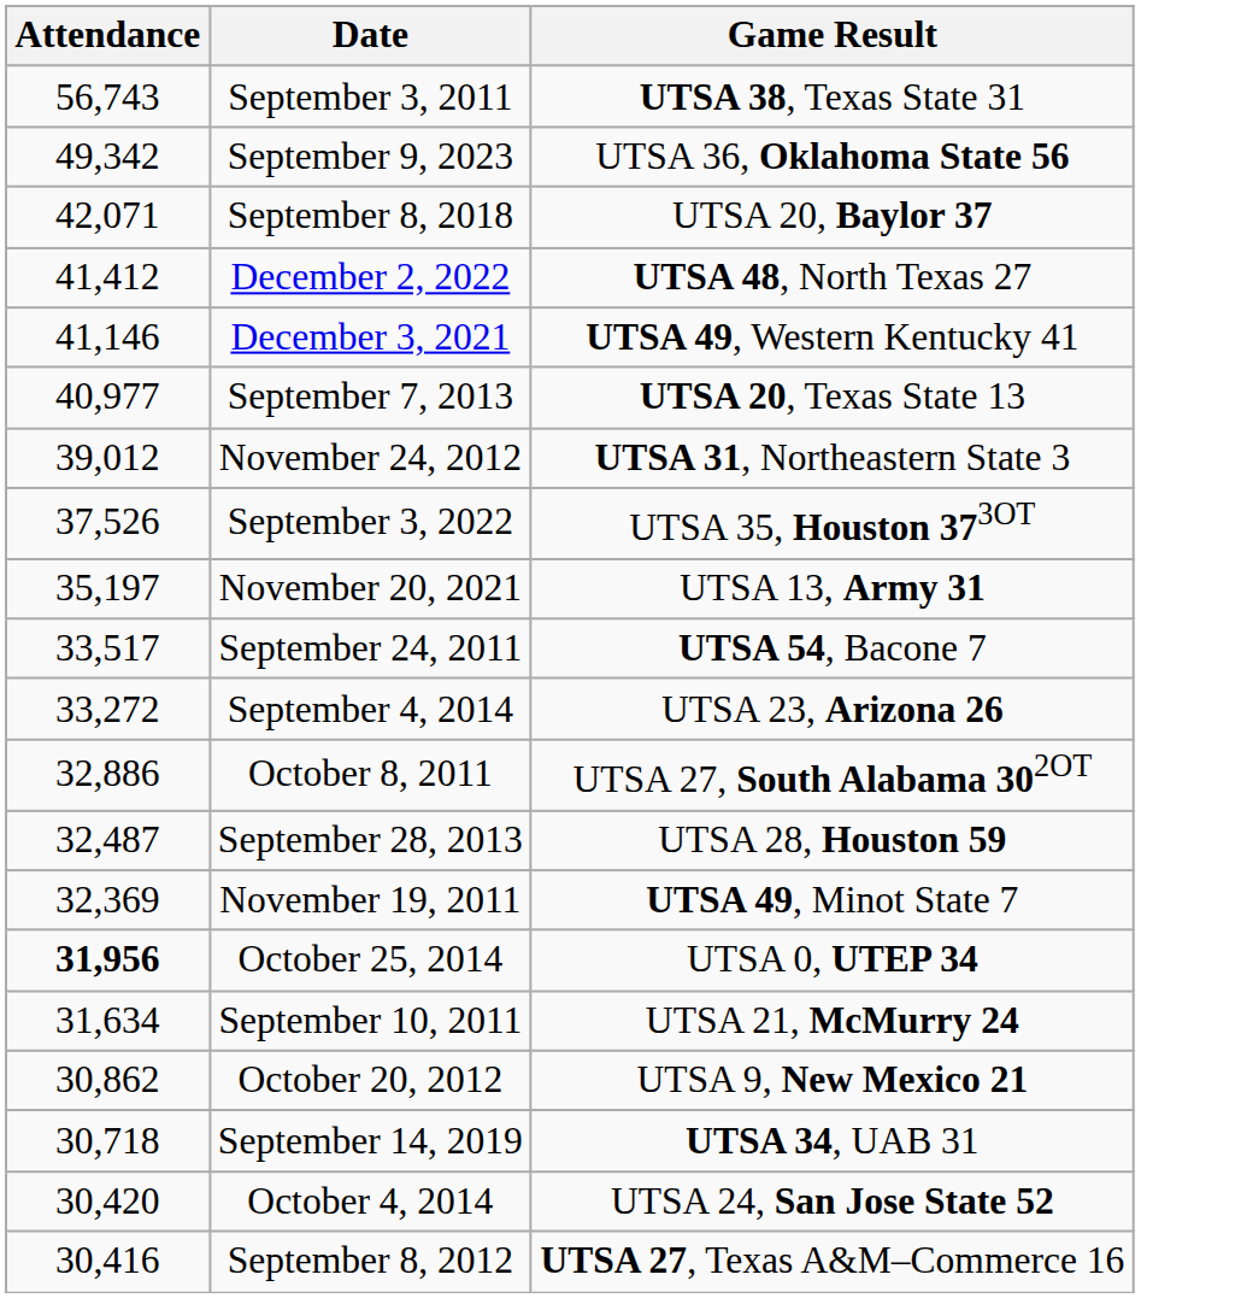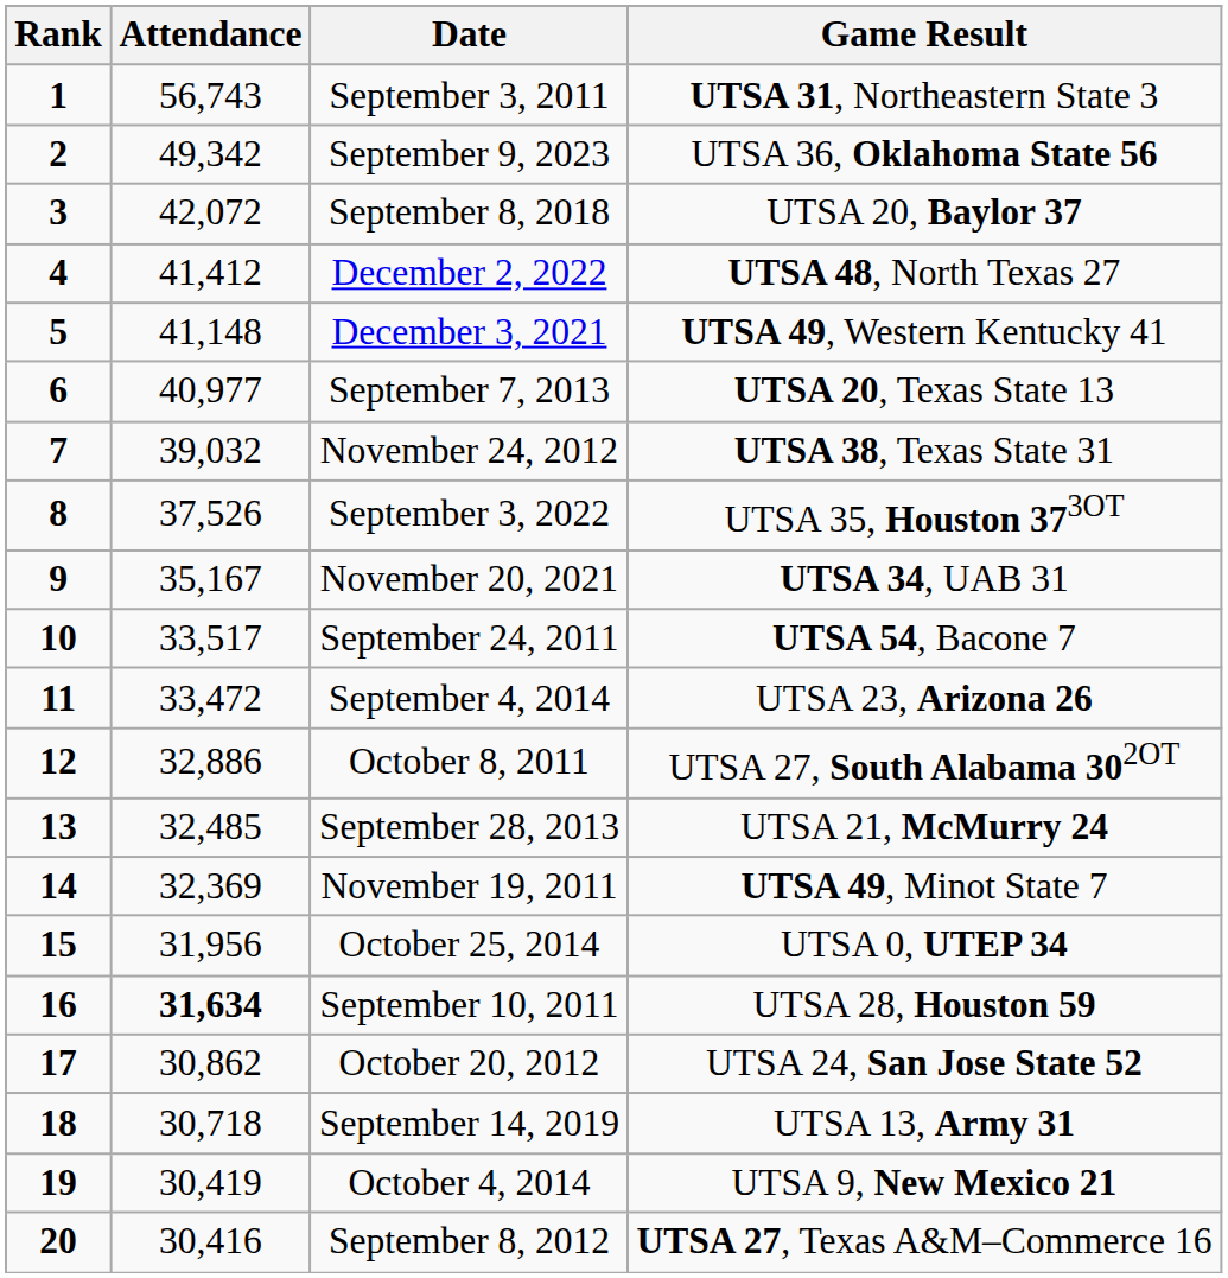+ column: Rank | 1 | 2 | 3 | 4 | 5 | 6 | 7 | 8 | 9 | 10 | 11 | 12 | 13 | 14 | 15 | 16 | 17 | 18 | 19 | 20
September 3, 2011 | Game Result: UTSA 38, Texas State 31 -> UTSA 31, Northeastern State 3
September 8, 2018 | Attendance: 42,071 -> 42,072
December 3, 2021 | Attendance: 41,146 -> 41,148
November 24, 2012 | Attendance: 39,012 -> 39,032
November 24, 2012 | Game Result: UTSA 31, Northeastern State 3 -> UTSA 38, Texas State 31
November 20, 2021 | Attendance: 35,197 -> 35,167
November 20, 2021 | Game Result: UTSA 13, Army 31 -> UTSA 34, UAB 31
September 4, 2014 | Attendance: 33,272 -> 33,472
September 28, 2013 | Attendance: 32,487 -> 32,485
September 28, 2013 | Game Result: UTSA 28, Houston 59 -> UTSA 21, McMurry 24
October 25, 2014 | Attendance: bold -> normal
September 10, 2011 | Attendance: normal -> bold
September 10, 2011 | Game Result: UTSA 21, McMurry 24 -> UTSA 28, Houston 59
October 20, 2012 | Game Result: UTSA 9, New Mexico 21 -> UTSA 24, San Jose State 52
September 14, 2019 | Game Result: UTSA 34, UAB 31 -> UTSA 13, Army 31
October 4, 2014 | Attendance: 30,420 -> 30,419
October 4, 2014 | Game Result: UTSA 24, San Jose State 52 -> UTSA 9, New Mexico 21
